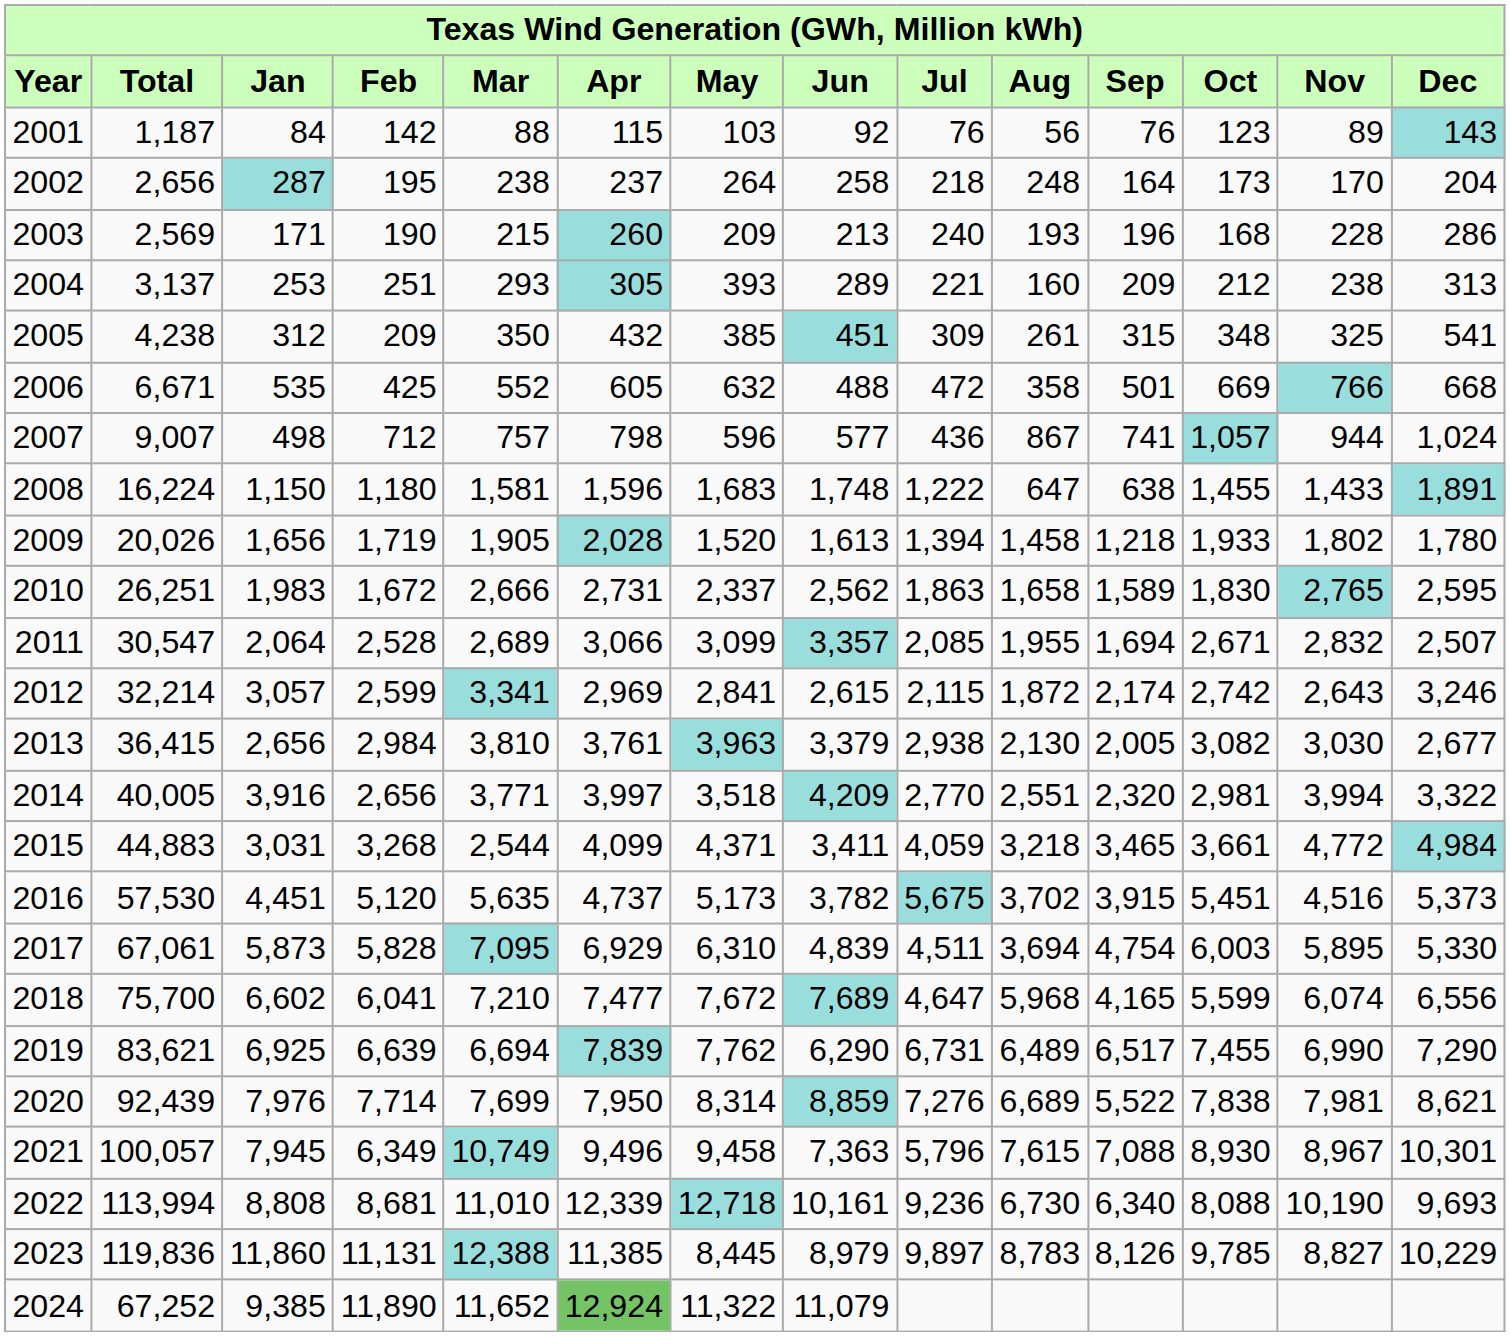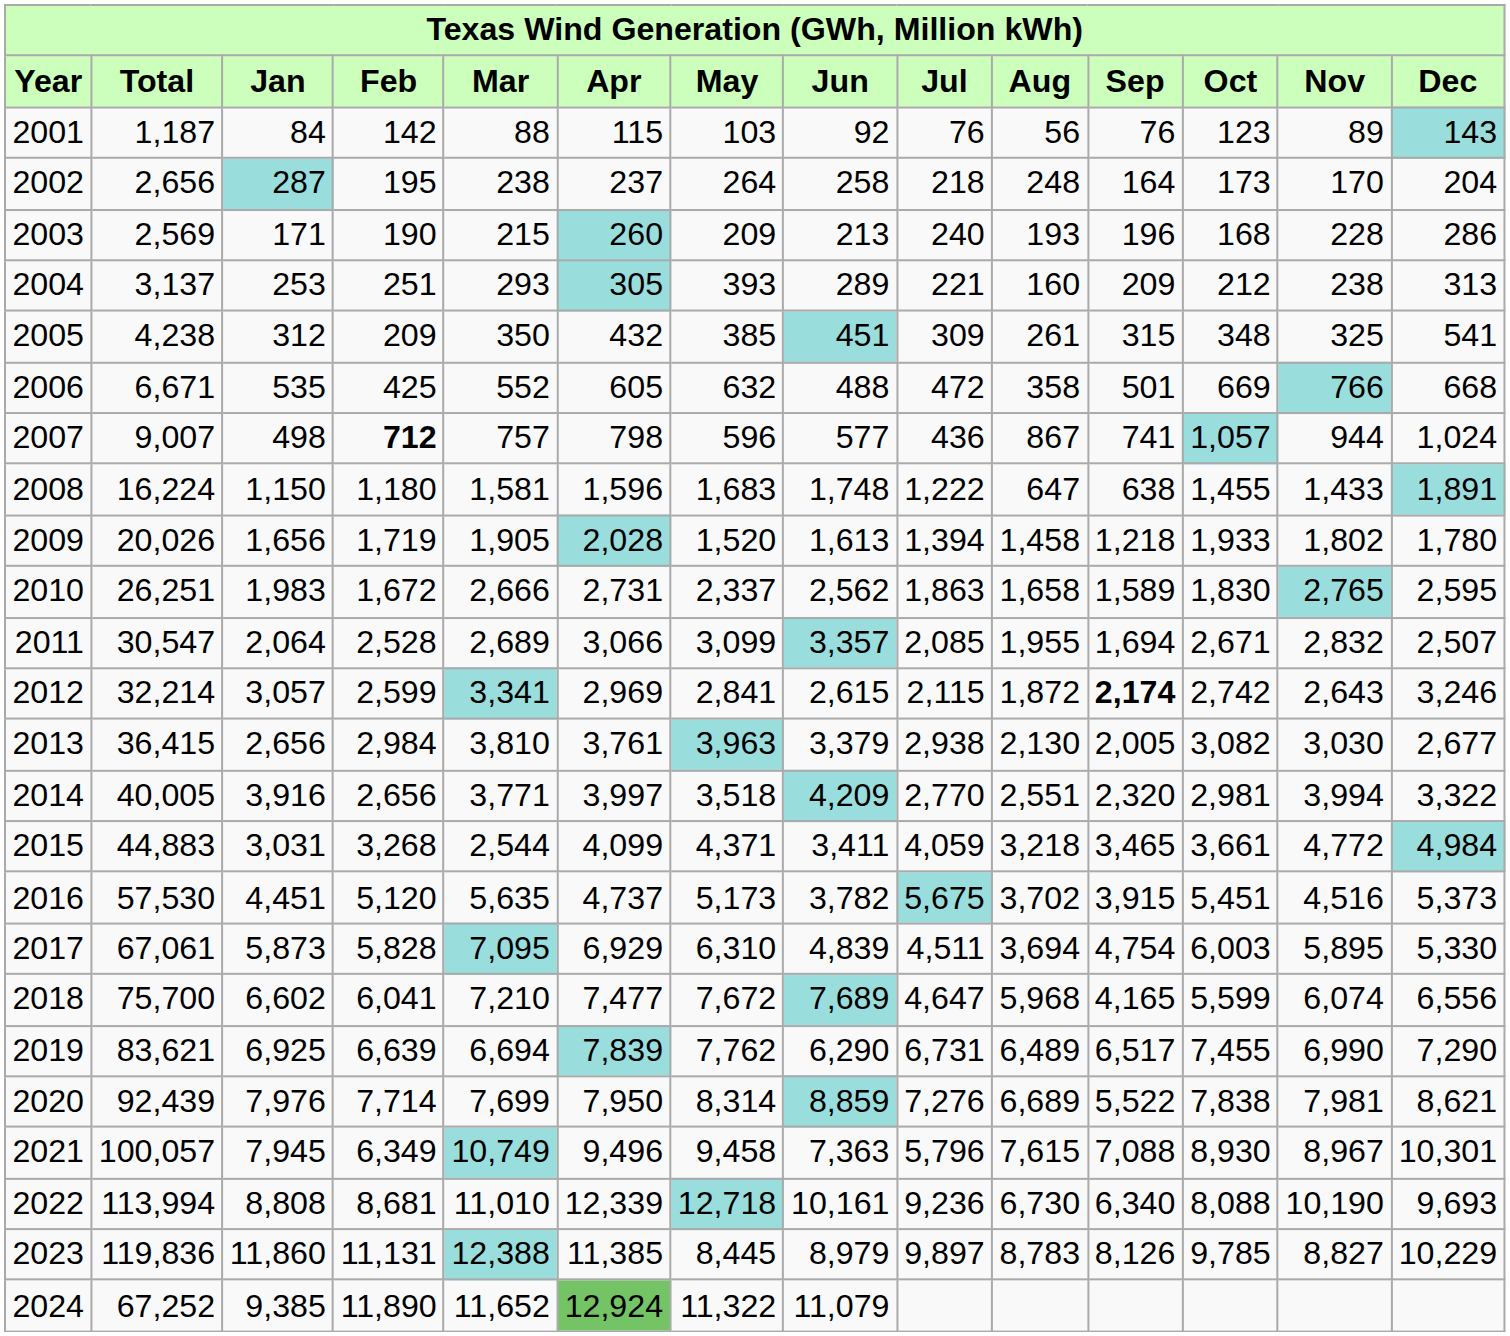2007 | Feb: normal -> bold
2012 | Sep: normal -> bold
